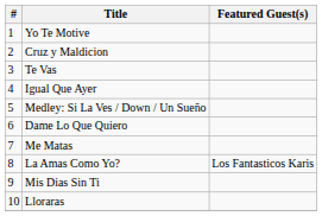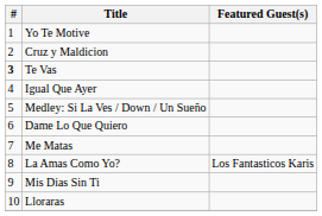Te Vas | #: normal -> bold
